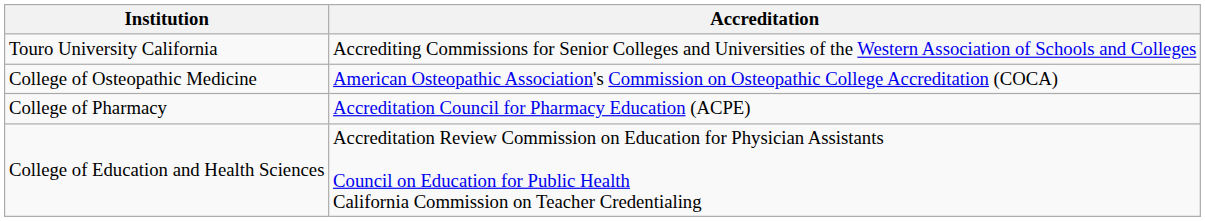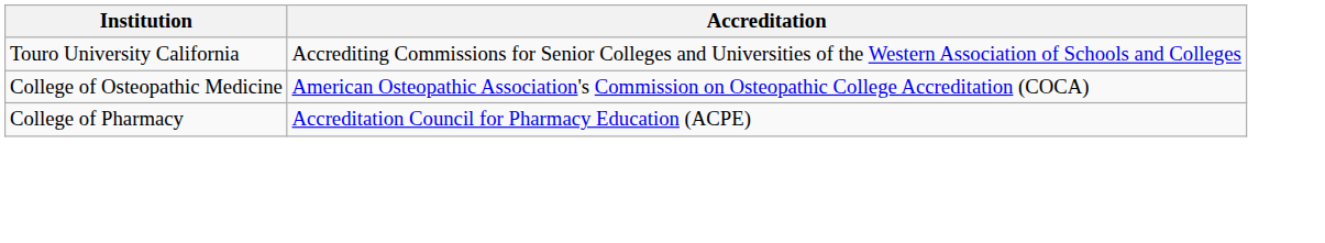- row: College of Education and Health Sciences | Accreditation Review Commission on Education for Physician Assistants Council on Education for Public Health California Commission on Teacher Credentialing
